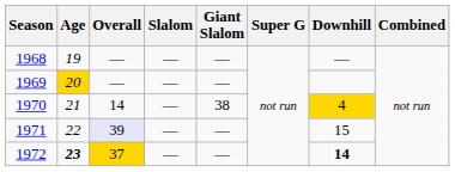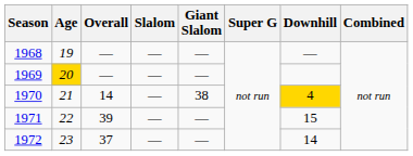1971 | Overall: lavender background -> no background
1972 | Age: bold -> normal
1972 | Overall: gold background -> no background
1972 | Downhill: bold -> normal
